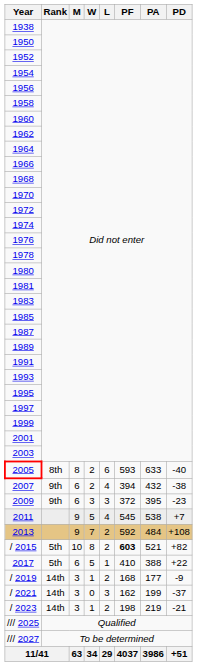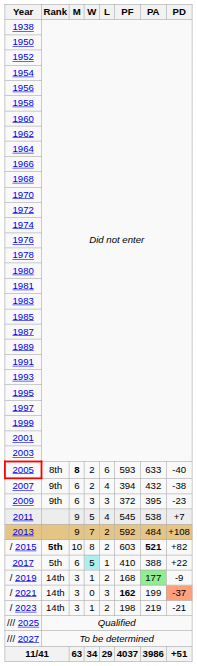2005 | M: normal -> bold
/ 2015 | Rank: normal -> bold
/ 2015 | PF: bold -> normal
/ 2015 | PA: normal -> bold
2017 | W: no background -> paleturquoise background
/ 2019 | PA: no background -> lightgreen background
/ 2021 | PF: normal -> bold
/ 2021 | PD: no background -> lightsalmon background
